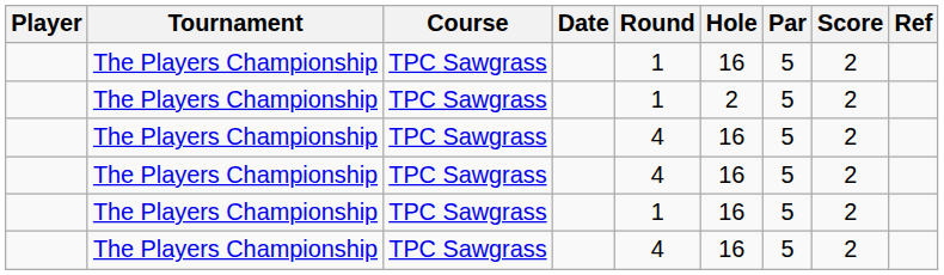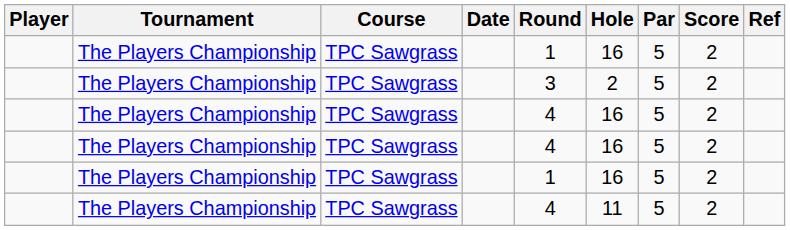row 3 | Round: 1 -> 3
row 7 | Hole: 16 -> 11
